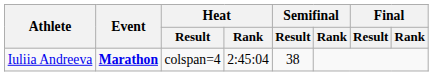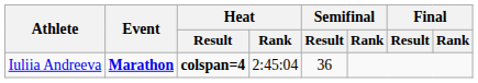Iuliia Andreeva | Heat / Result: normal -> bold
Iuliia Andreeva | Semifinal / Result: 38 -> 36
